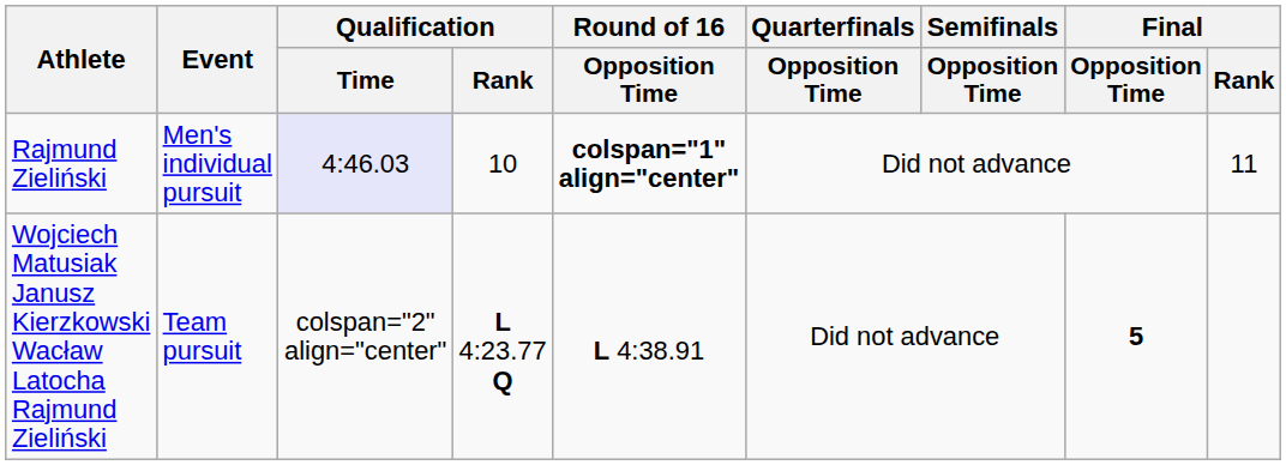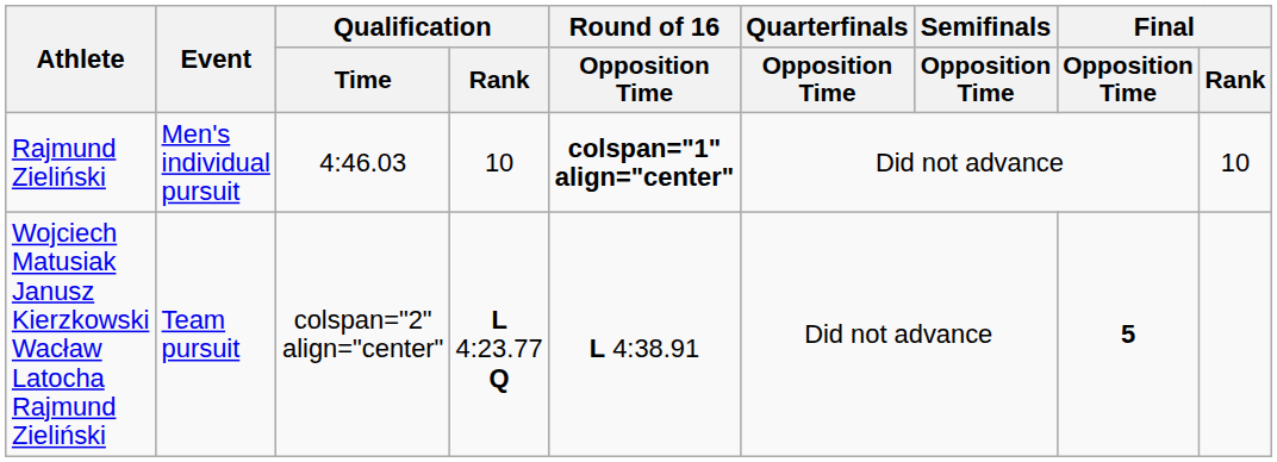Rajmund Zieliński | Qualification / Time: lavender background -> no background
Rajmund Zieliński | Final / Rank: 11 -> 10
